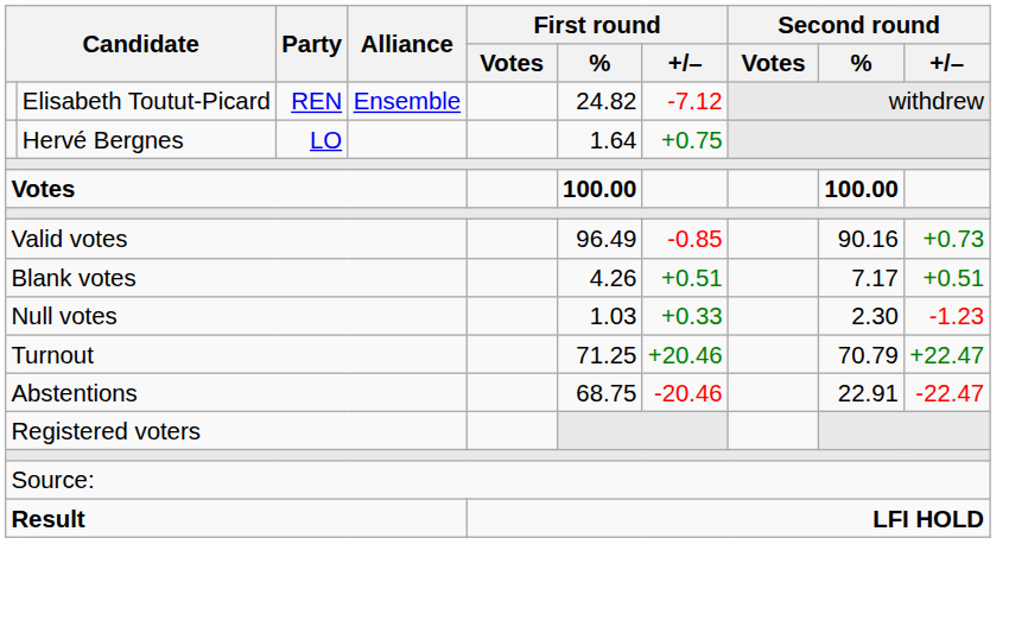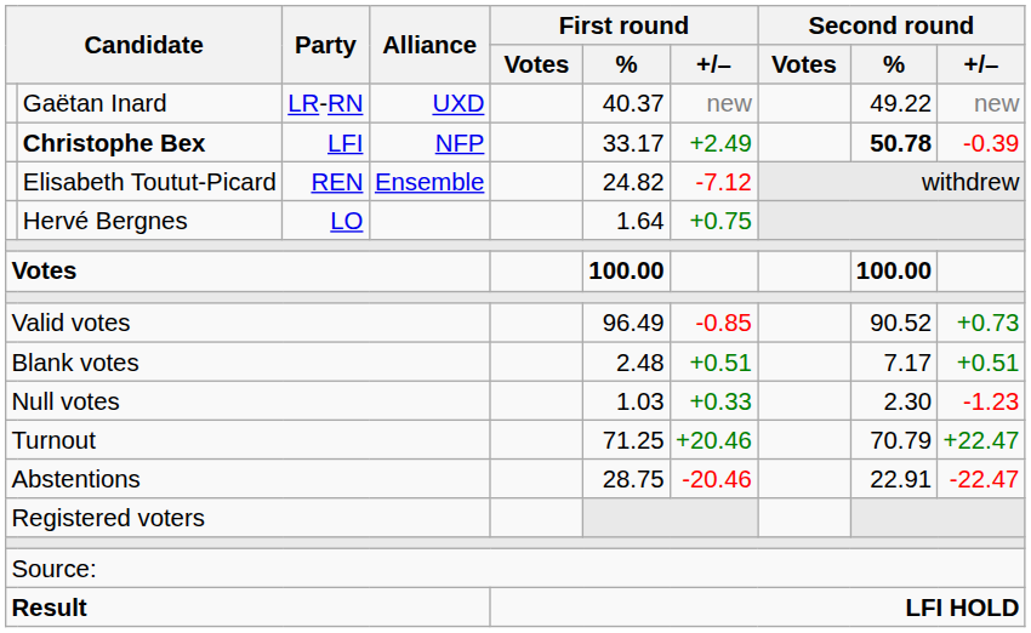+ row: Gaëtan Inard | LR-RN | UXD | 40.37 | new | 49.22 | new
+ row: Christophe Bex | LFI | NFP | 33.17 | +2.49 | 50.78 | -0.39
Valid votes | Second round / %: 90.16 -> 90.52
Blank votes | First round / %: 4.26 -> 2.48
Abstentions | First round / %: 68.75 -> 28.75
